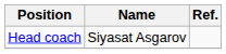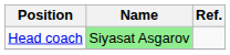Head coach | Name: no background -> lightgreen background
